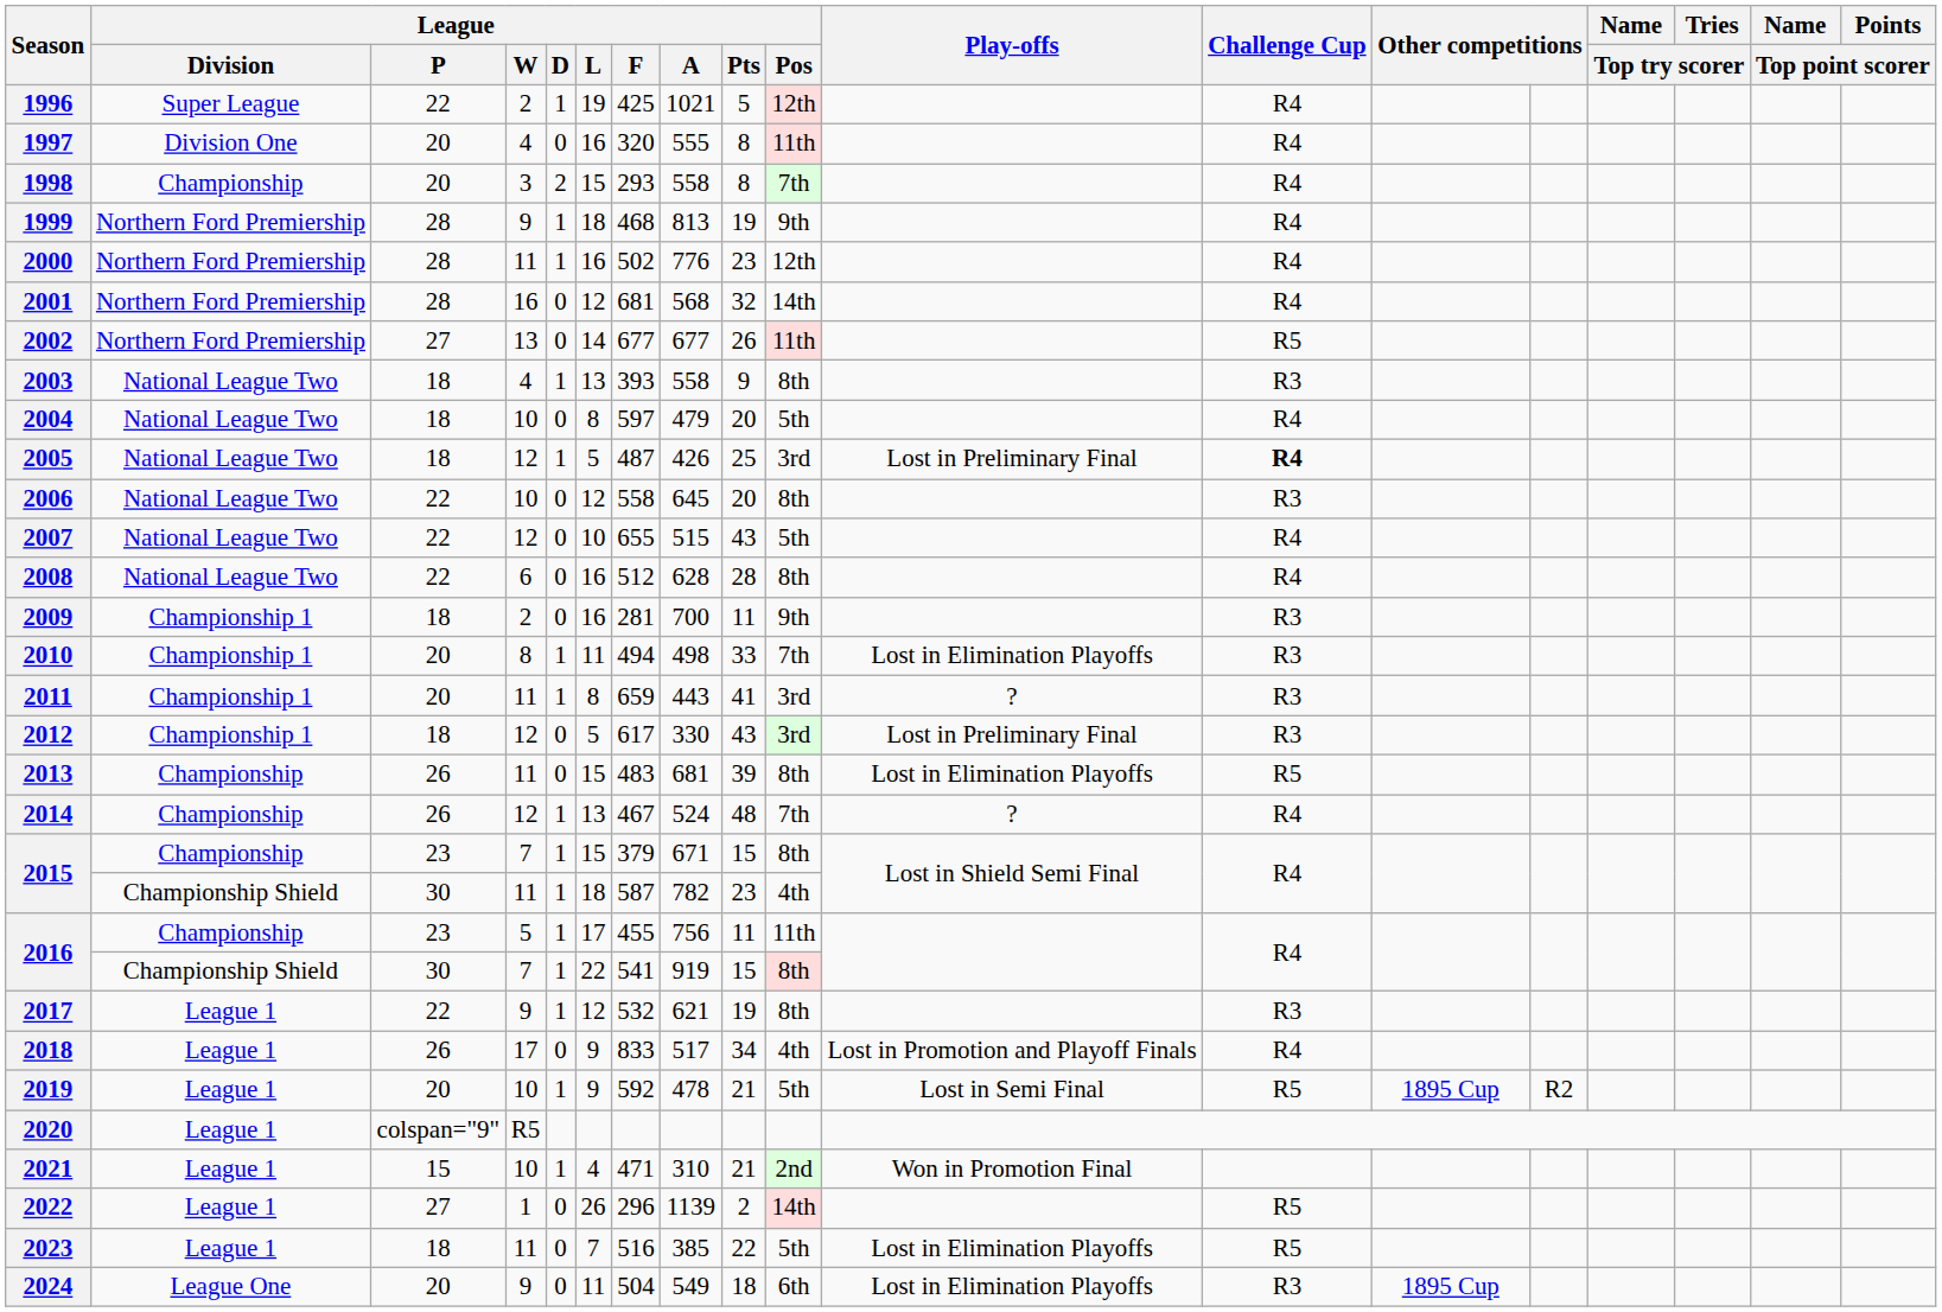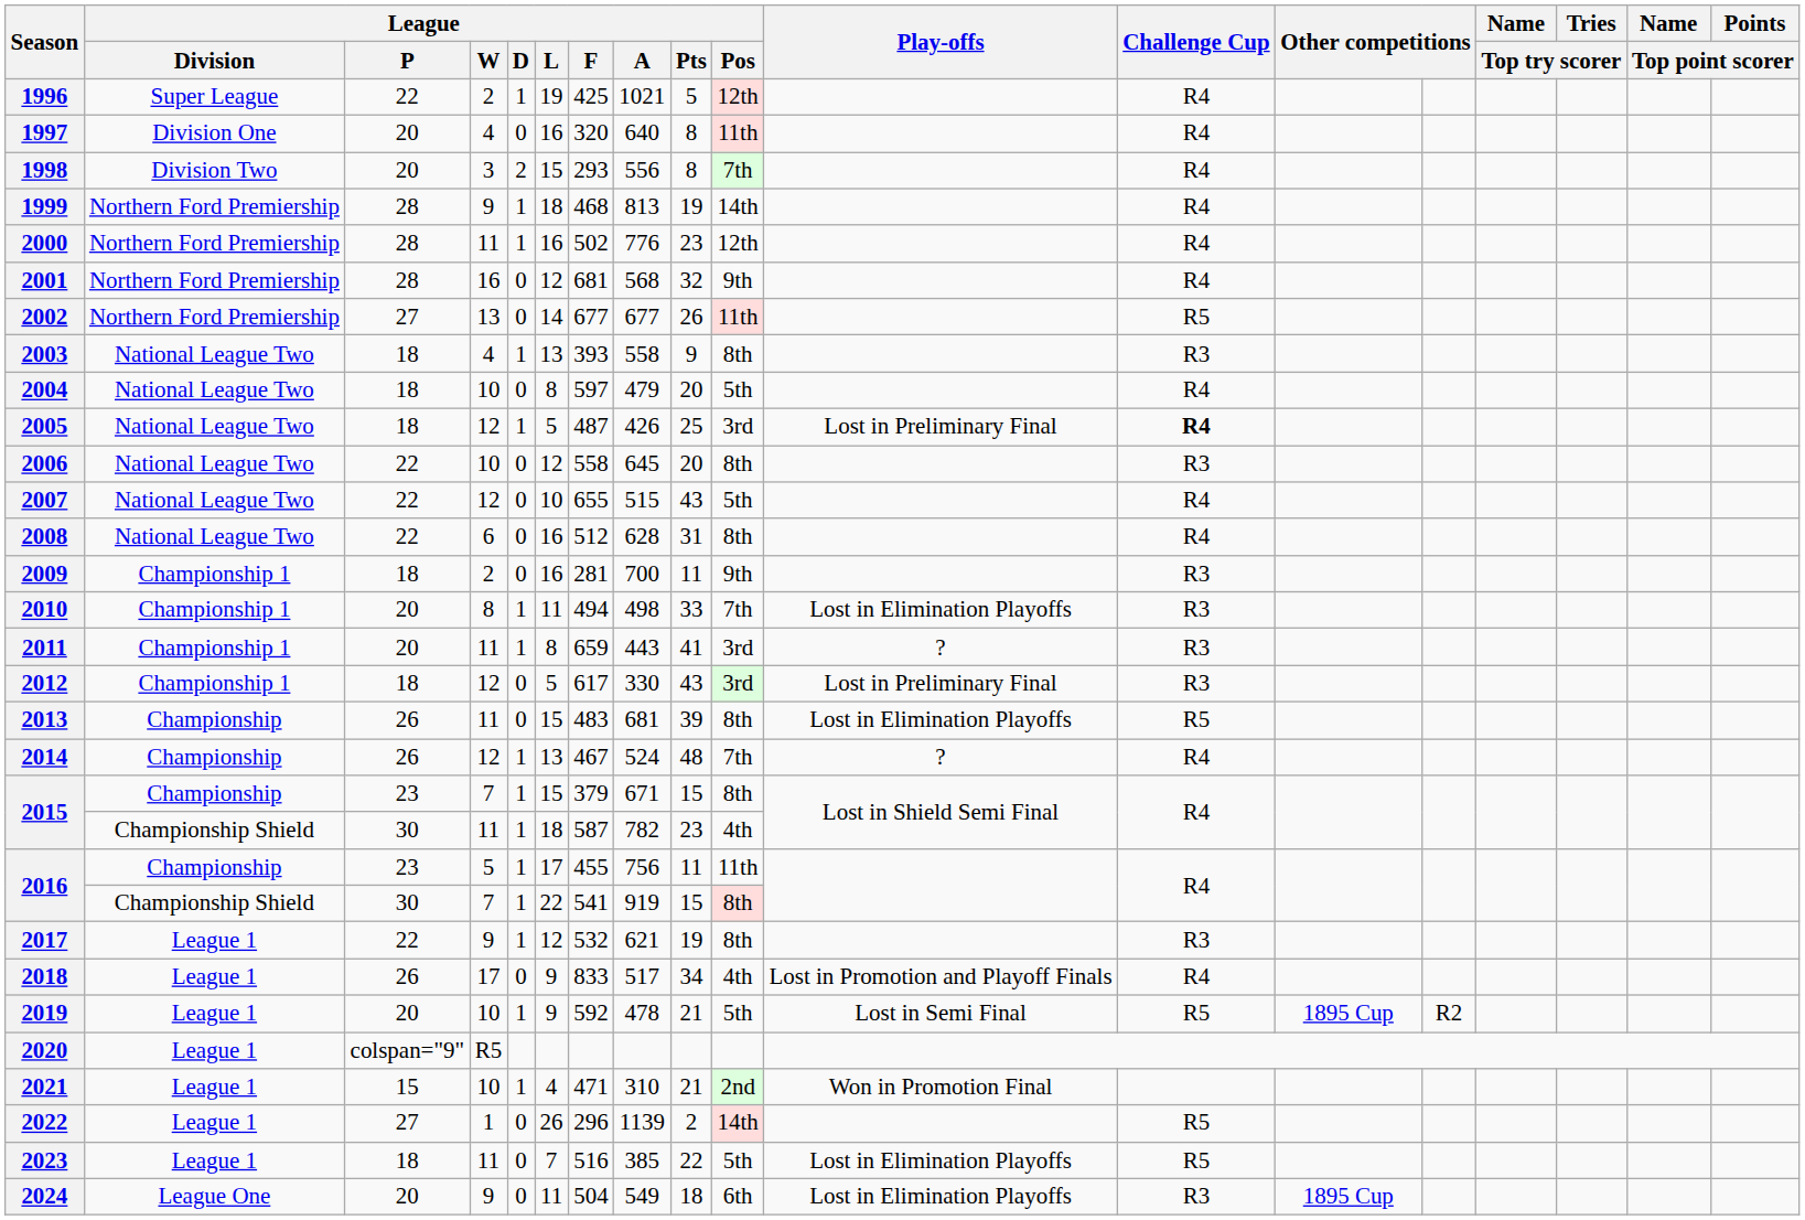1997 | League / A: 555 -> 640
1998 | League / Division: Championship -> Division Two
1998 | League / A: 558 -> 556
1999 | League / Pos: 9th -> 14th
2001 | League / Pos: 14th -> 9th
2008 | League / Pts: 28 -> 31
